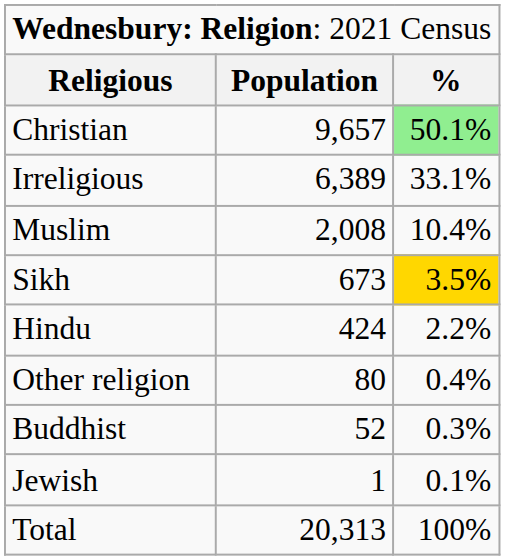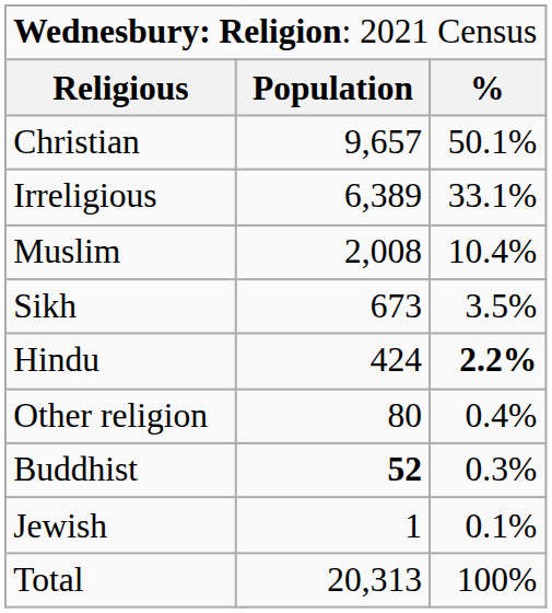Christian | column 3: lightgreen background -> no background
Sikh | column 3: gold background -> no background
Hindu | column 3: normal -> bold
Buddhist | column 2: normal -> bold
